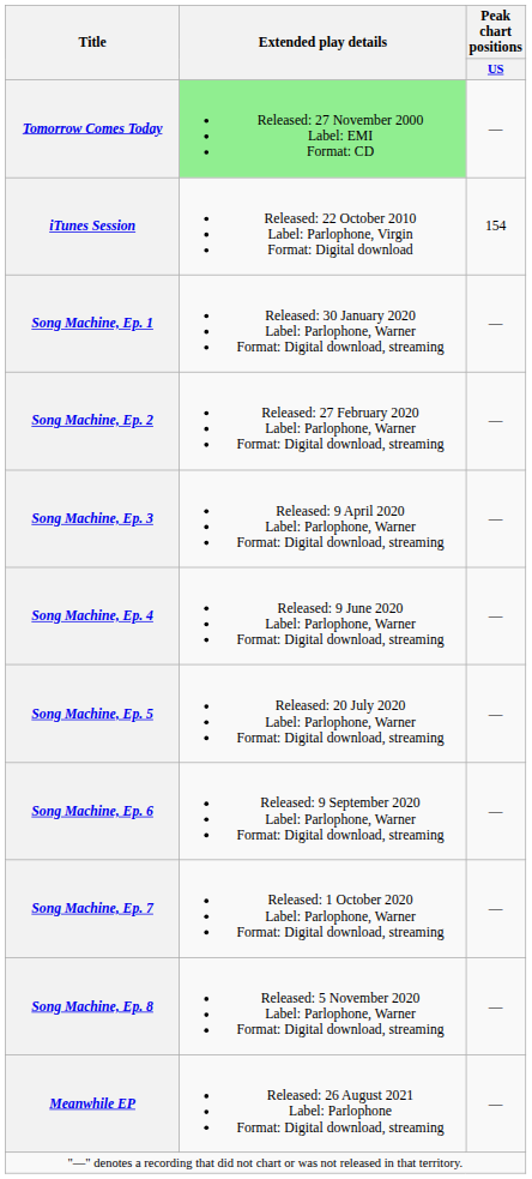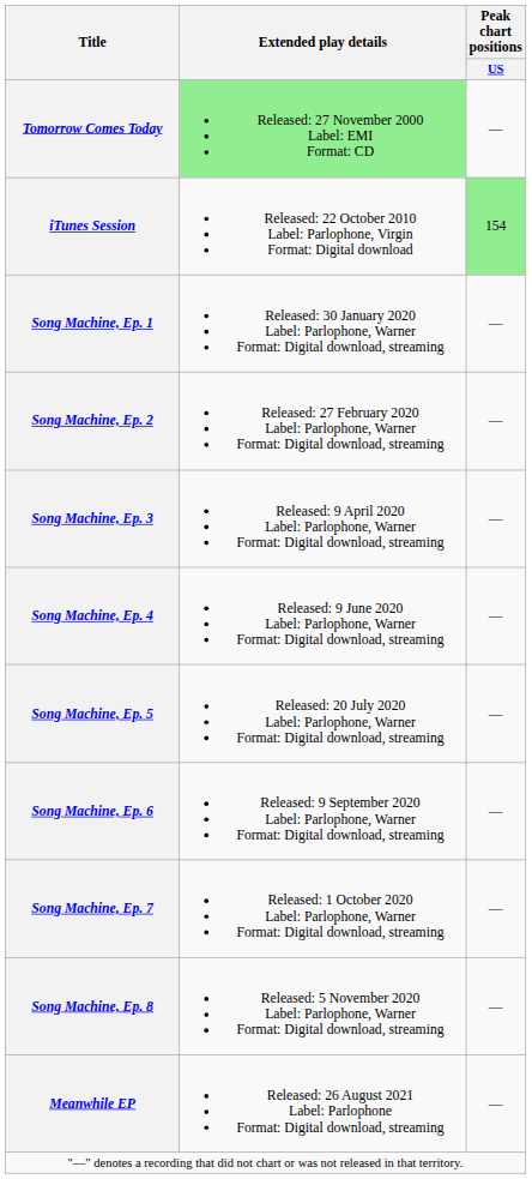iTunes Session | Peak chart positions / US: no background -> lightgreen background
